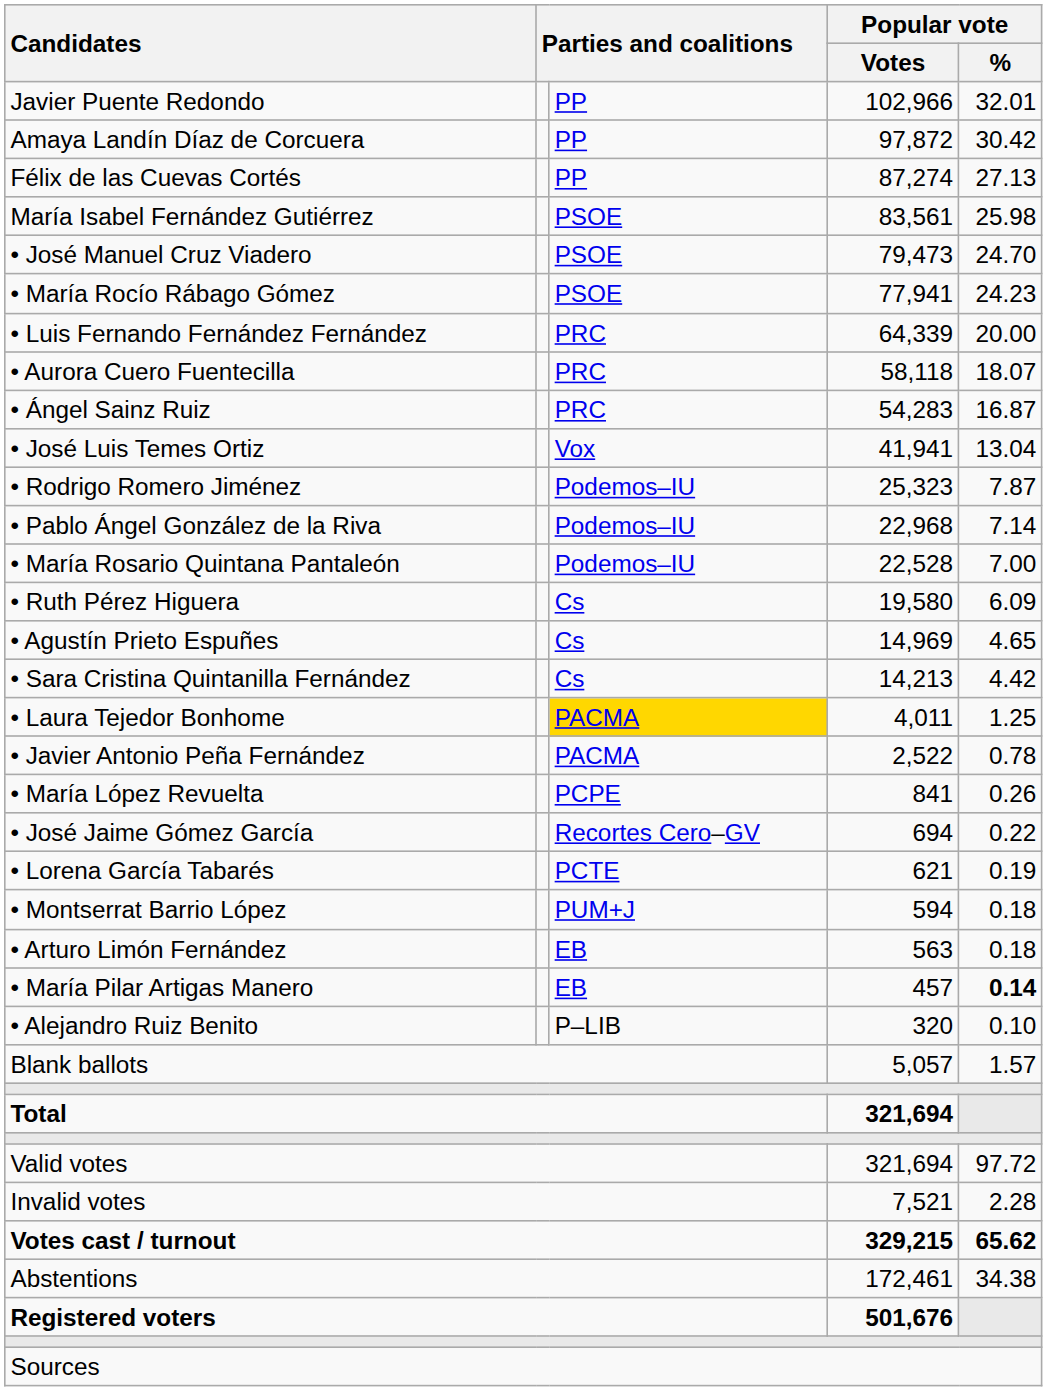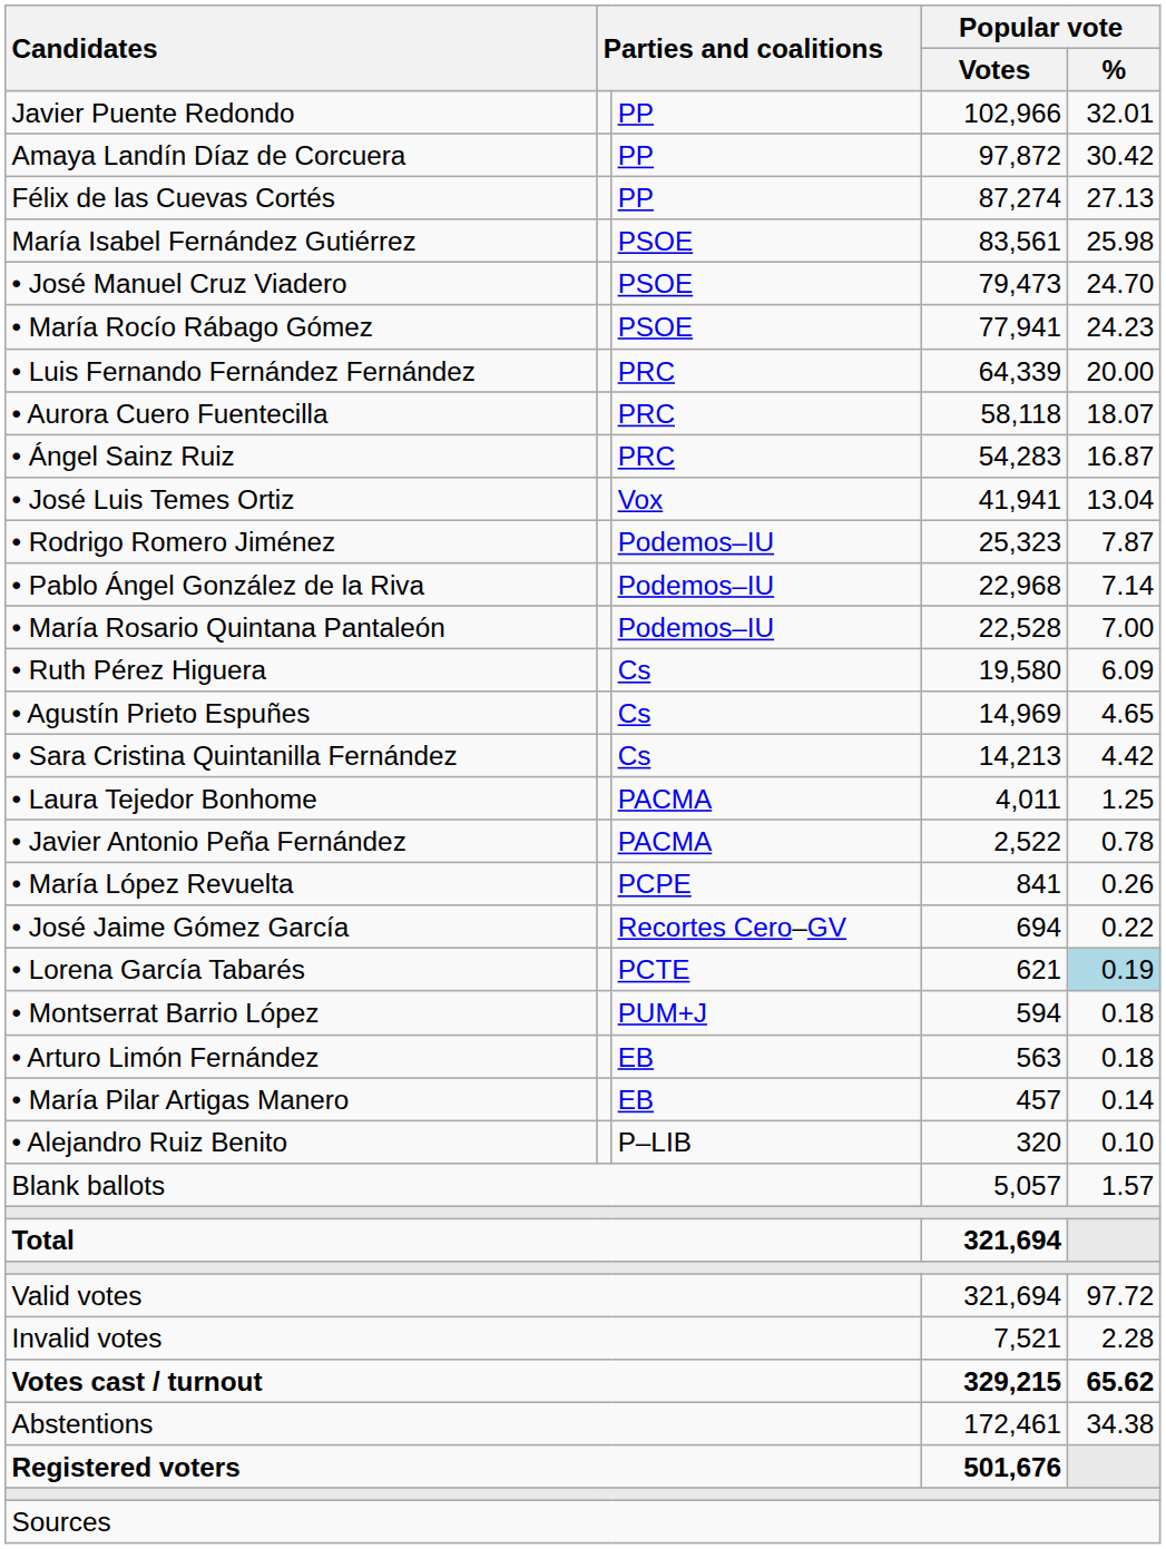• Laura Tejedor Bonhome | column 3: gold background -> no background
• Lorena García Tabarés | Popular vote / %: no background -> lightblue background
• María Pilar Artigas Manero | Popular vote / %: bold -> normal
